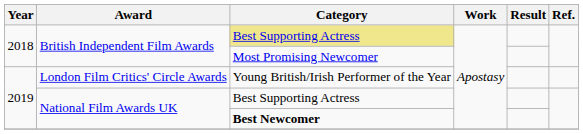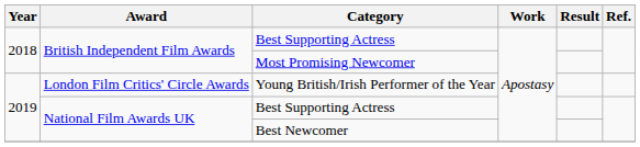British Independent Film Awards / Best Supporting Actress | Category: khaki background -> no background
Best Newcomer | Category: bold -> normal
